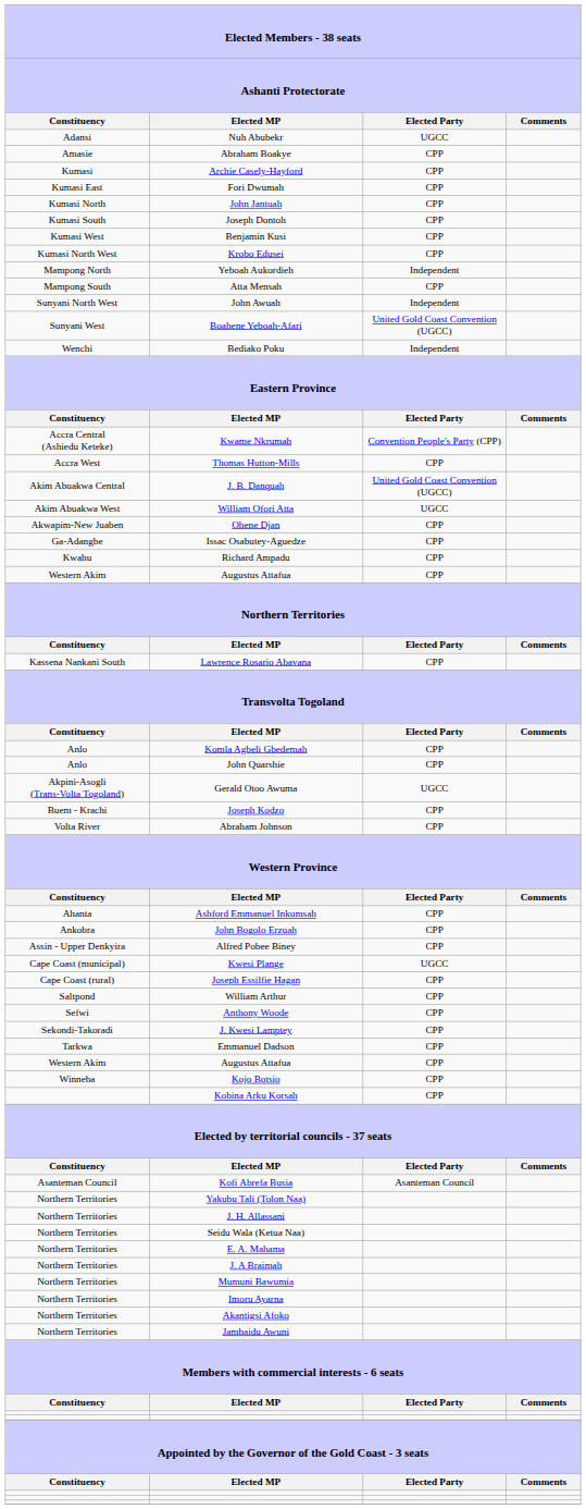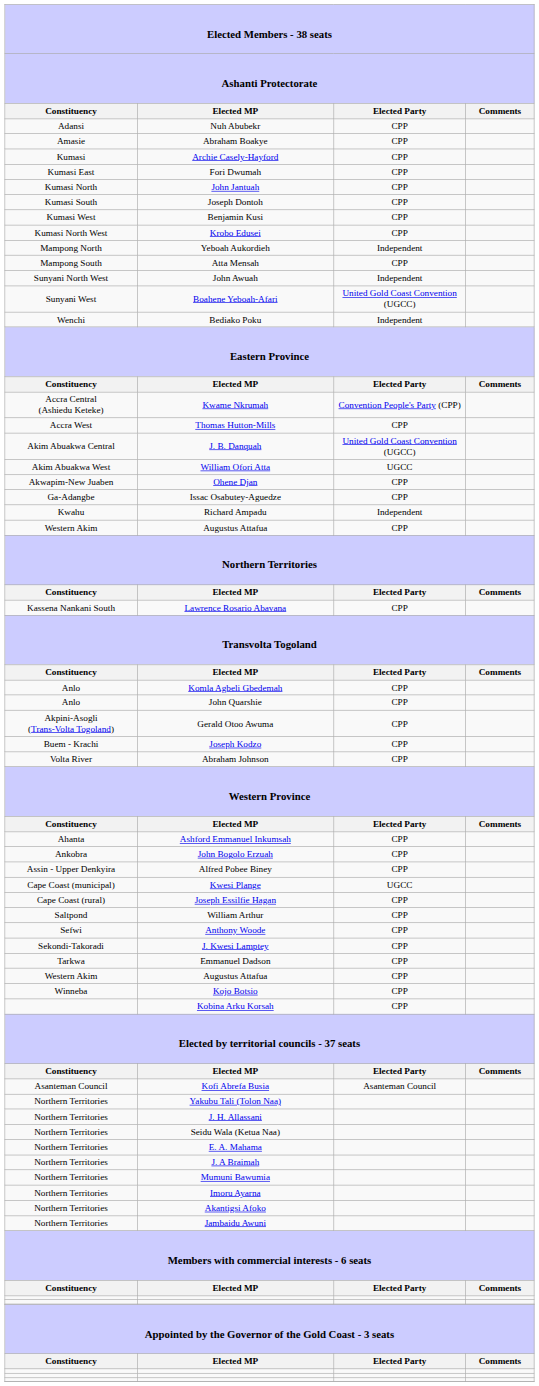Nuh Abubekr | column 3: UGCC -> CPP
Richard Ampadu | column 3: CPP -> Independent
Gerald Otoo Awuma | column 3: UGCC -> CPP
